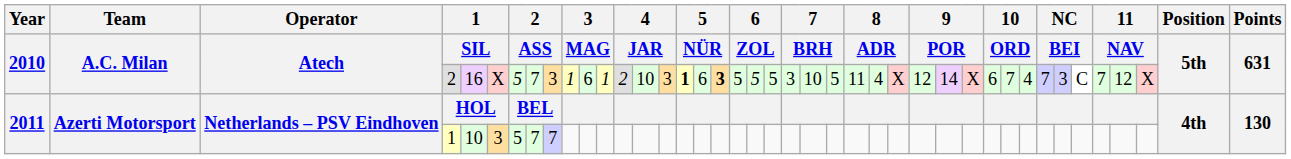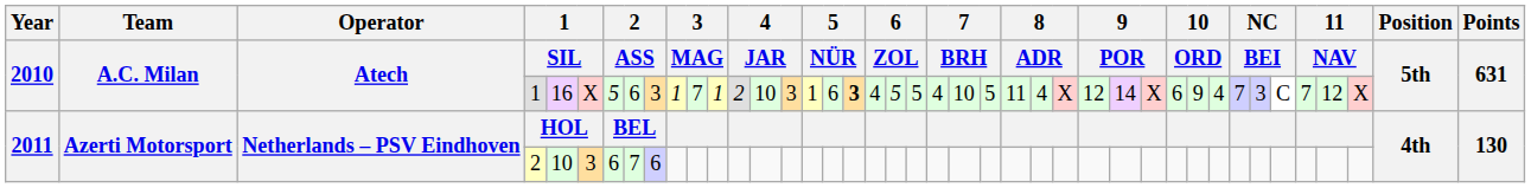row 3 | column 4: 2 -> 1
row 3 | column 8: 7 -> 6
row 3 | column 11: 6 -> 7
row 3 | column 16: bold -> normal
row 3 | column 19: 5 -> 4
row 3 | column 22: 3 -> 4
row 3 | column 32: 7 -> 9
row 5 | column 4: 1 -> 2
row 5 | column 7: 5 -> 6
row 5 | column 9: 7 -> 6
